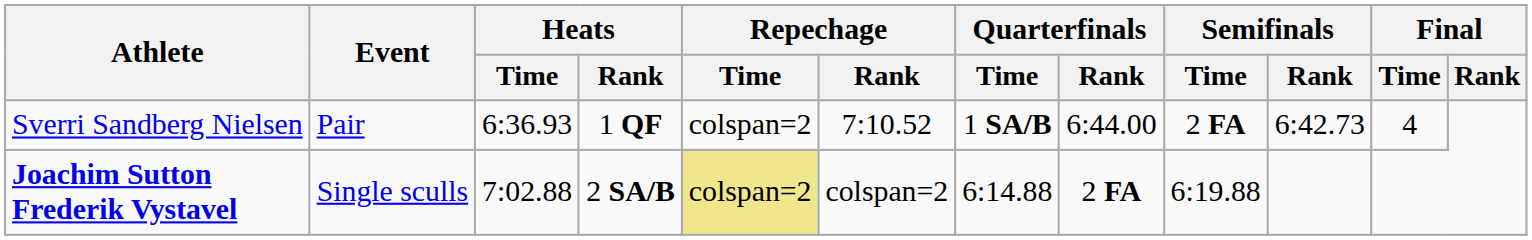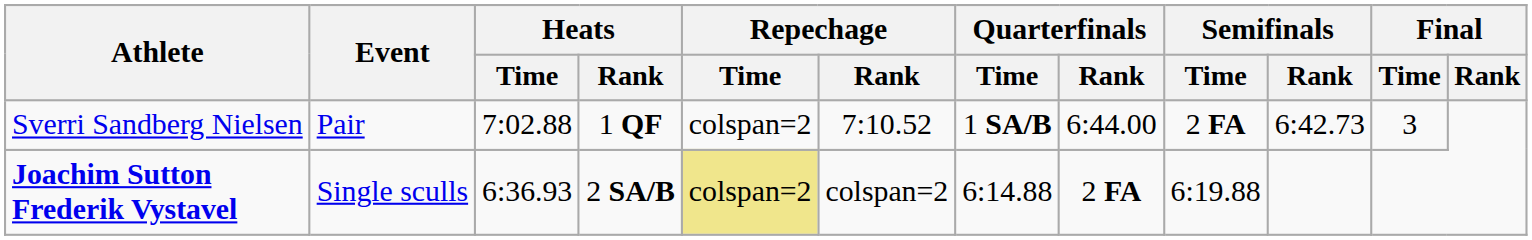Sverri Sandberg Nielsen | Heats / Time: 6:36.93 -> 7:02.88
Sverri Sandberg Nielsen | Final / Time: 4 -> 3
Joachim Sutton Frederik Vystavel | Heats / Time: 7:02.88 -> 6:36.93
